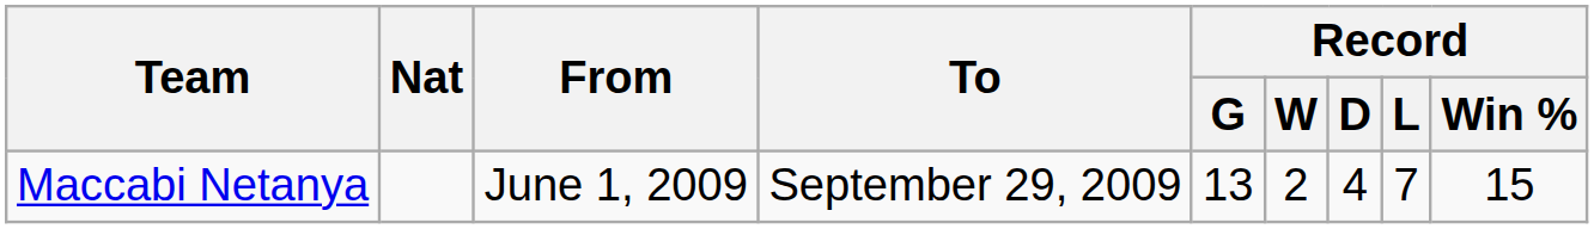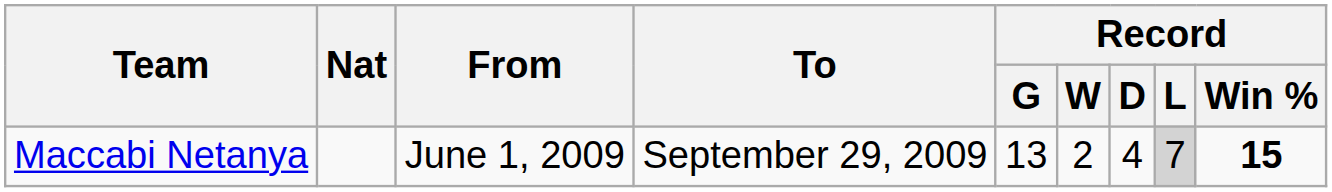Maccabi Netanya | Record / L: no background -> lightgrey background
Maccabi Netanya | Record / Win %: normal -> bold
